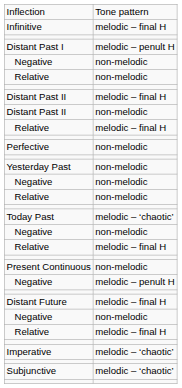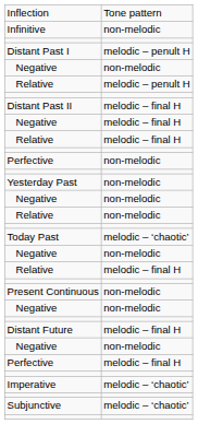row 2 | column 2: melodic – final H -> non-melodic
row 6 | column 2: non-melodic -> melodic – penult H
row 9 | column 1: Distant Past II -> Negative
row 9 | column 2: non-melodic -> melodic – final H
row 23 | column 2: melodic – penult H -> non-melodic
row 27 | column 1: Relative -> Perfective
